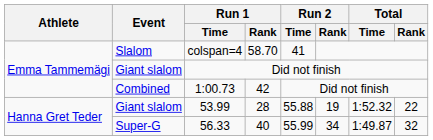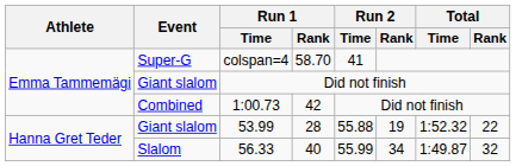colspan=4 | Event: Slalom -> Super-G
56.33 | Event: Super-G -> Slalom
